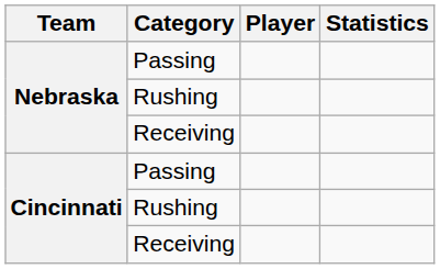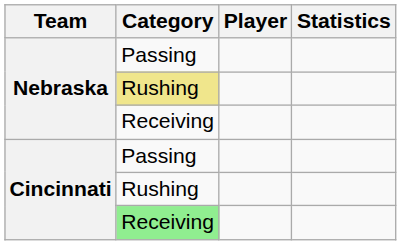Nebraska / Rushing | Category: no background -> khaki background
Cincinnati / Receiving | Category: no background -> lightgreen background
